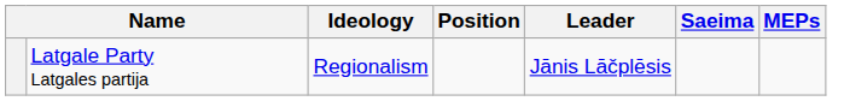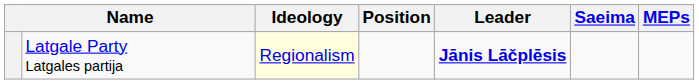Latgale Party Latgales partija | Ideology: no background -> lightyellow background
Latgale Party Latgales partija | Leader: normal -> bold
